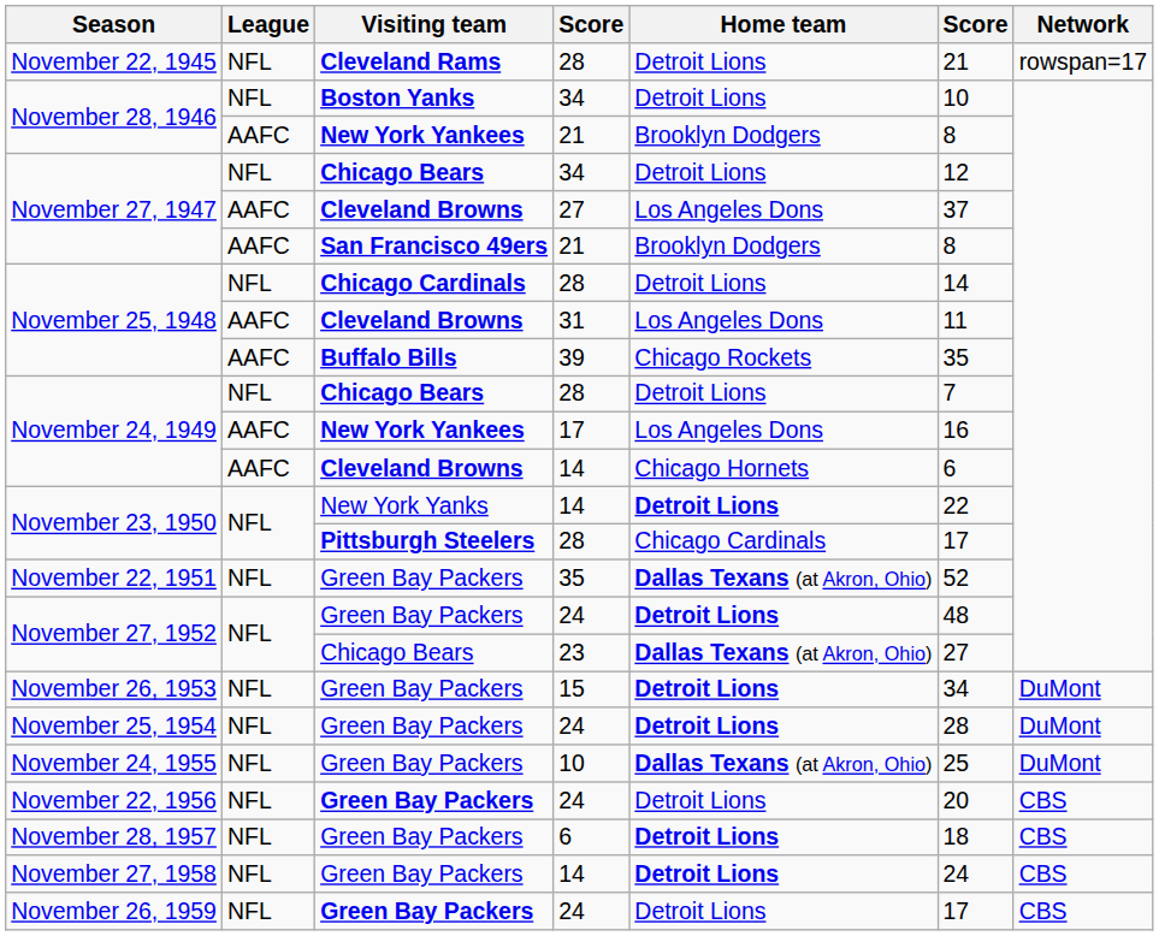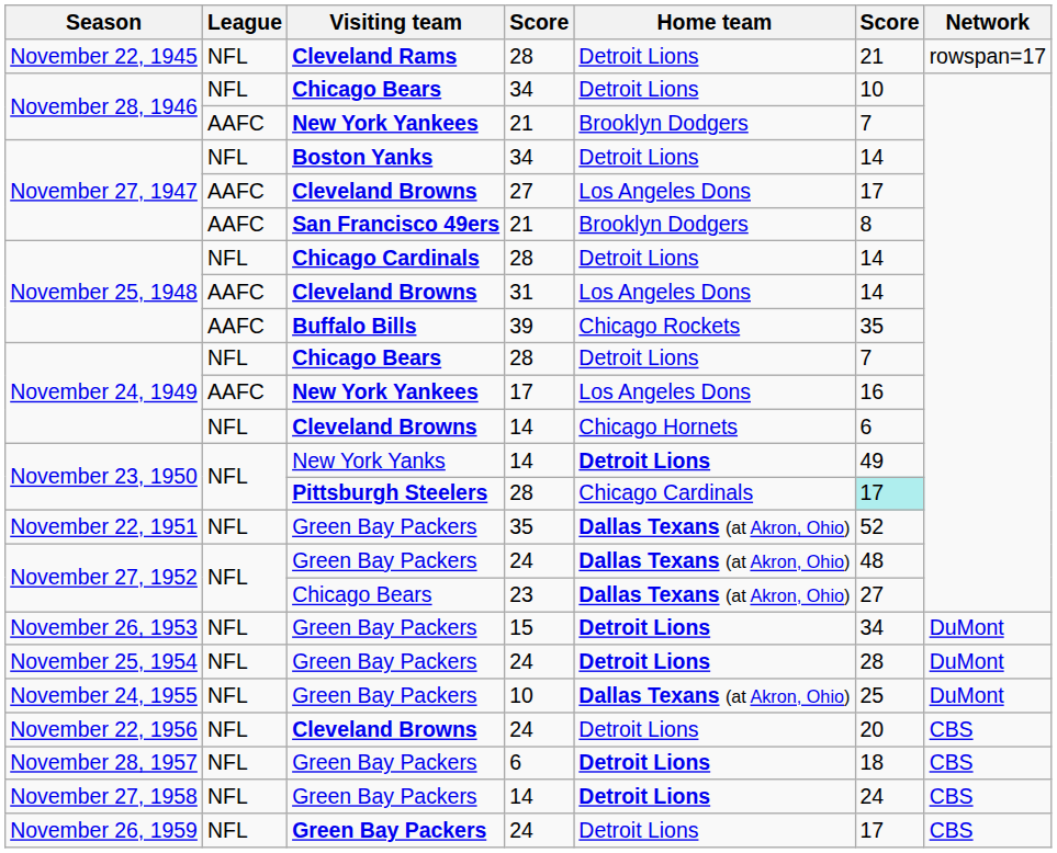November 28, 1946 / 34 | Visiting team: Boston Yanks -> Chicago Bears
November 28, 1946 / 21 | column 6: 8 -> 7
November 27, 1947 / 34 | Visiting team: Chicago Bears -> Boston Yanks
November 27, 1947 / 34 | column 6: 12 -> 14
November 27, 1947 / 27 | column 6: 37 -> 17
November 25, 1948 / 31 | column 6: 11 -> 14
November 24, 1949 / 14 | League: AAFC -> NFL
November 23, 1950 / 14 | column 6: 22 -> 49
November 23, 1950 / 28 | column 6: no background -> paleturquoise background
November 27, 1952 / 24 | Home team: Detroit Lions -> Dallas Texans (at Akron, Ohio)
November 22, 1956 | Visiting team: Green Bay Packers -> Cleveland Browns
